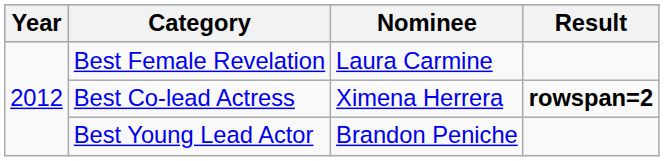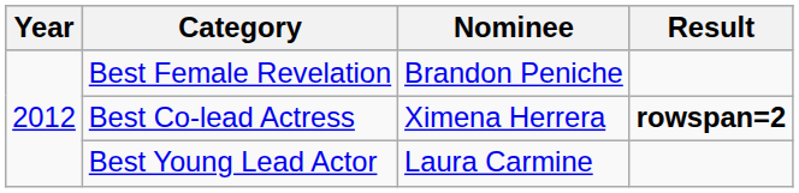Best Female Revelation | Nominee: Laura Carmine -> Brandon Peniche
Best Young Lead Actor | Nominee: Brandon Peniche -> Laura Carmine
